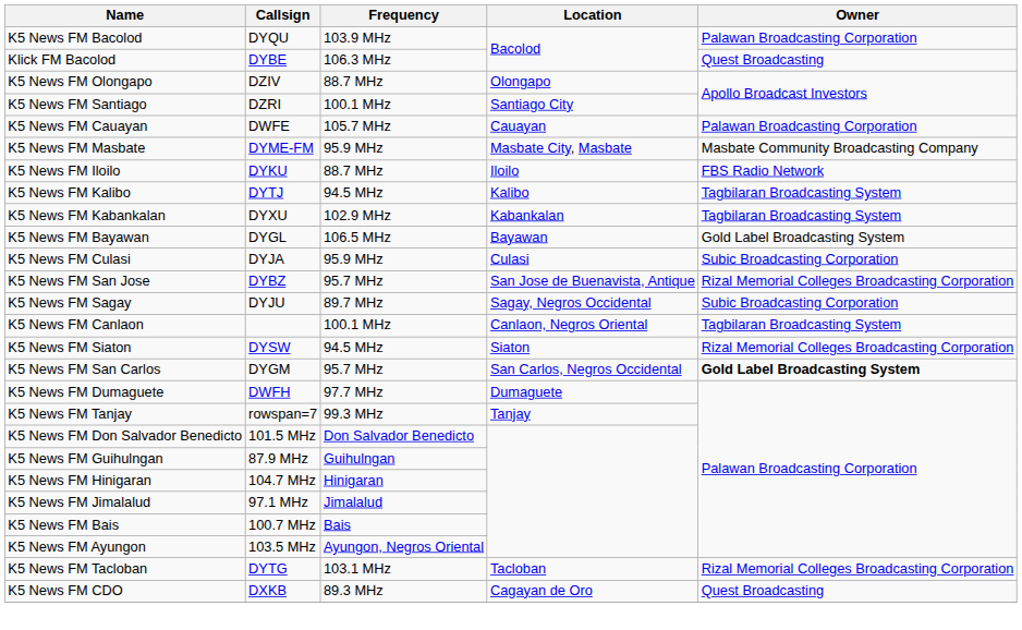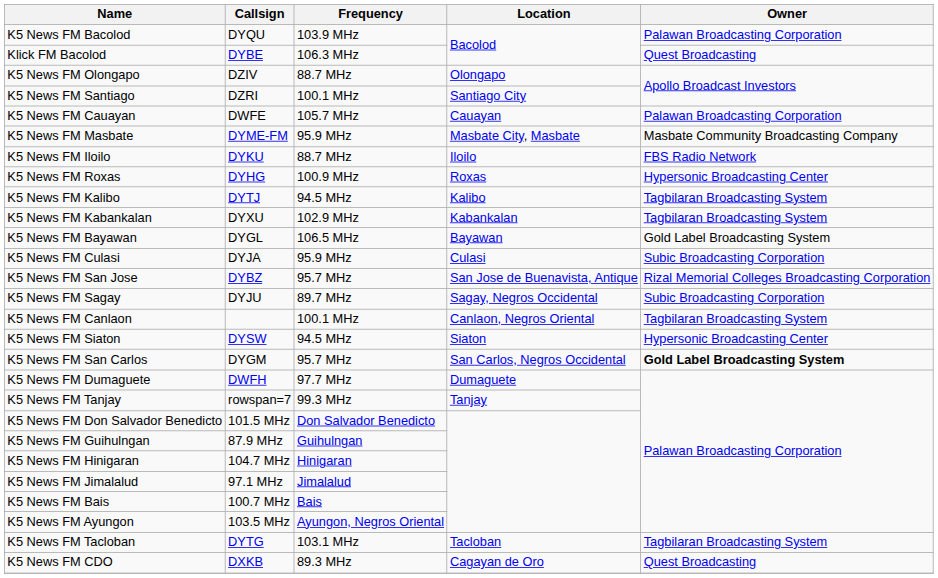+ row: K5 News FM Roxas | DYHG | 100.9 MHz | Roxas | Hypersonic Broadcasting Center
K5 News FM Siaton | Owner: Rizal Memorial Colleges Broadcasting Corporation -> Hypersonic Broadcasting Center
K5 News FM Tacloban | Owner: Rizal Memorial Colleges Broadcasting Corporation -> Tagbilaran Broadcasting System
